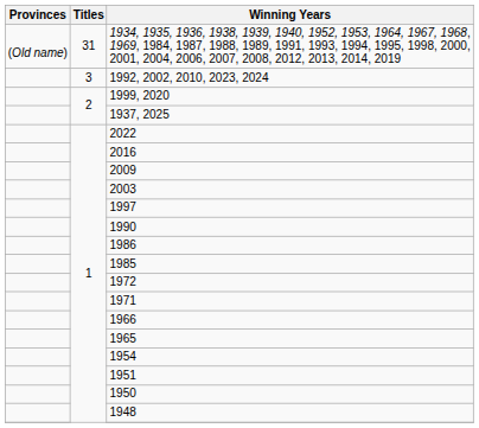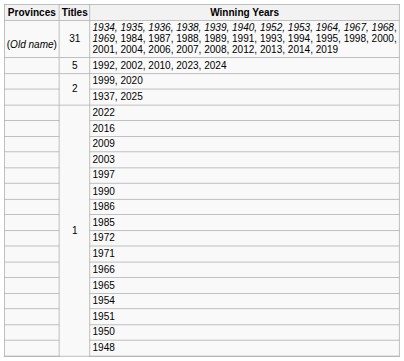1992, 2002, 2010, 2023, 2024 | Titles: 3 -> 5
